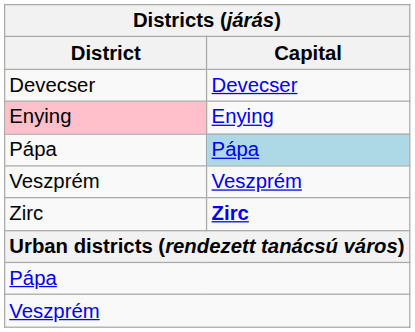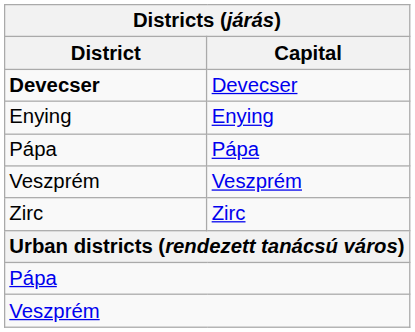row 3 | District: normal -> bold
row 4 | District: pink background -> no background
row 5 | Capital: lightblue background -> no background
row 7 | Capital: bold -> normal
